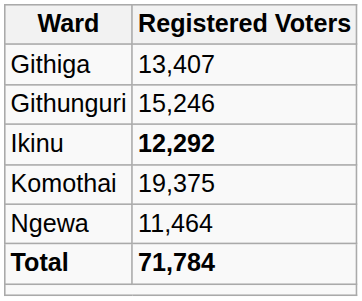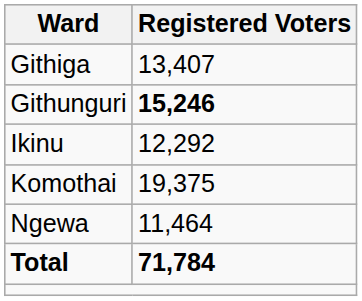Githunguri | Registered Voters: normal -> bold
Ikinu | Registered Voters: bold -> normal
